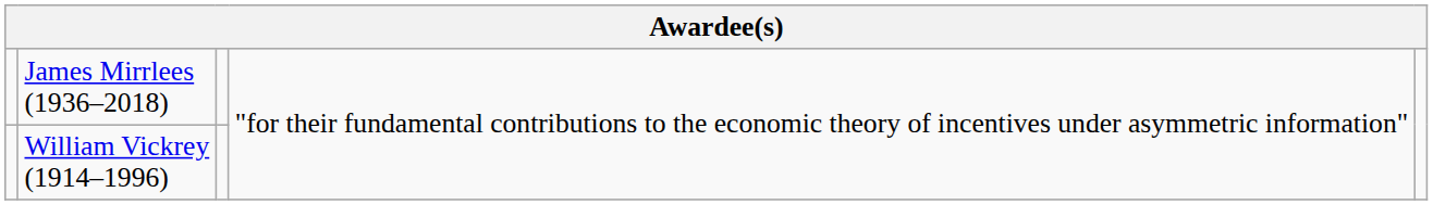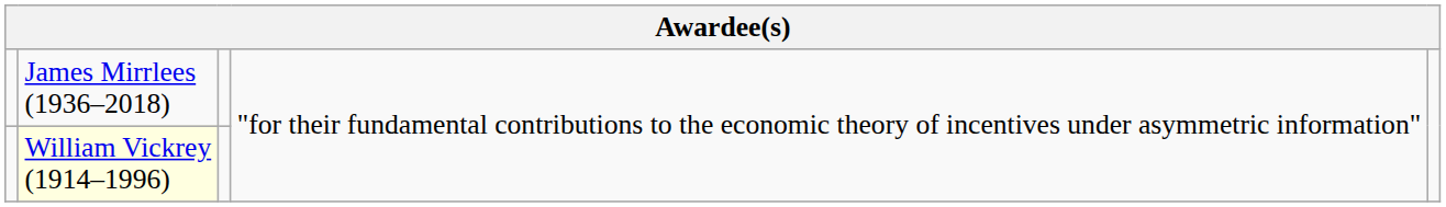William Vickrey (1914–1996) | column 2: no background -> lightyellow background
